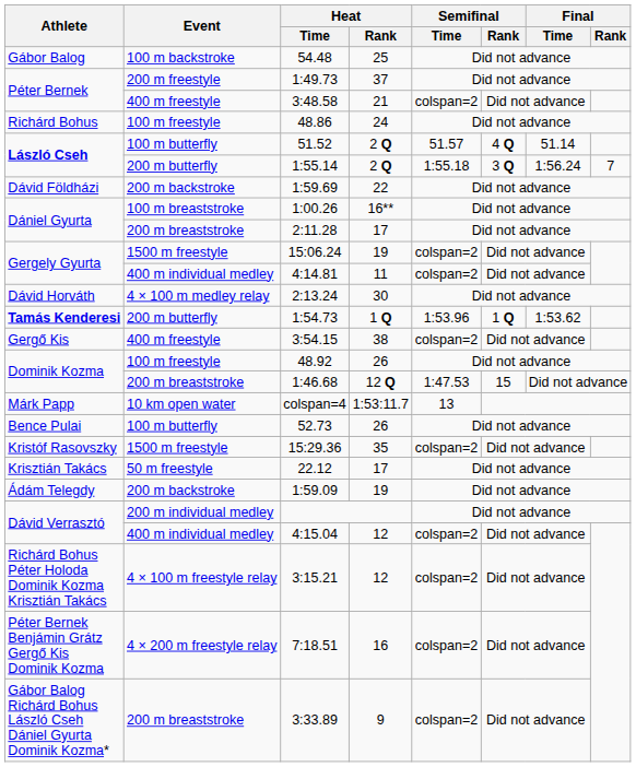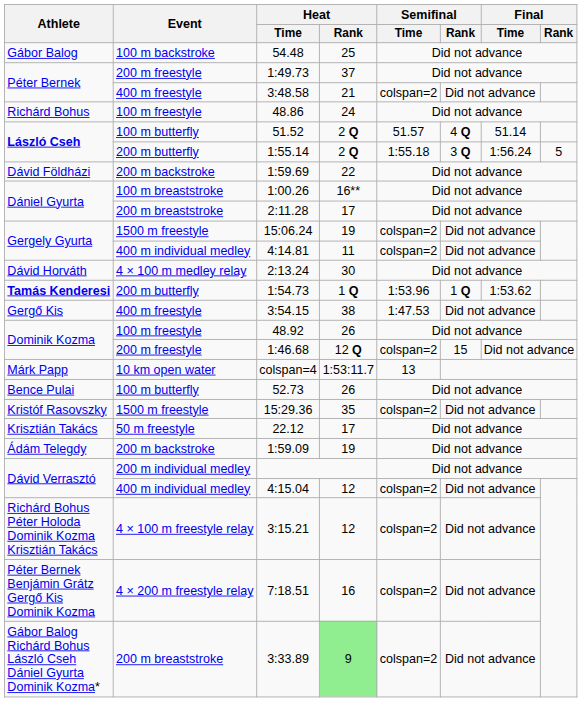1:55.14 | Final / Rank: 7 -> 5
3:54.15 | Semifinal / Time: colspan=2 -> 1:47.53
1:46.68 | Event: 200 m breaststroke -> 200 m freestyle
1:46.68 | Semifinal / Time: 1:47.53 -> colspan=2
3:33.89 | Heat / Rank: no background -> lightgreen background
